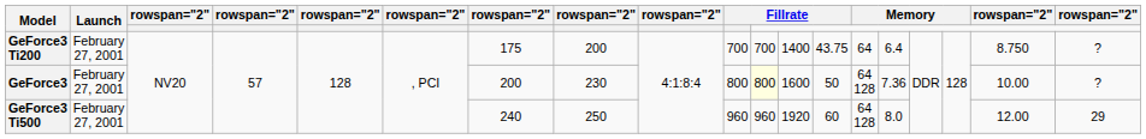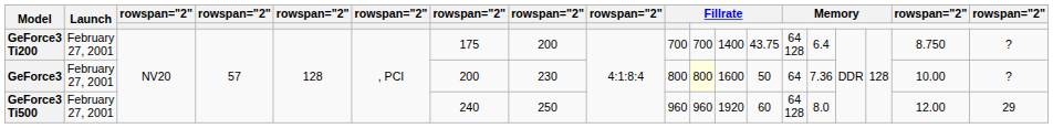GeForce3 Ti200 | column 14: 64 -> 64 128
GeForce3 | column 14: 64 128 -> 64
